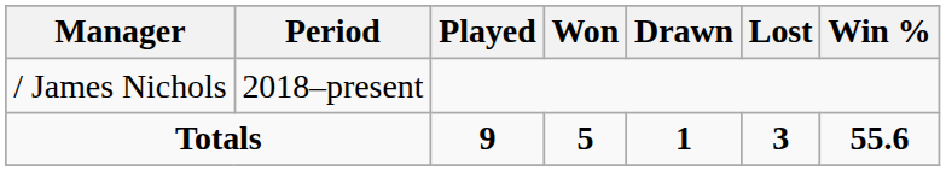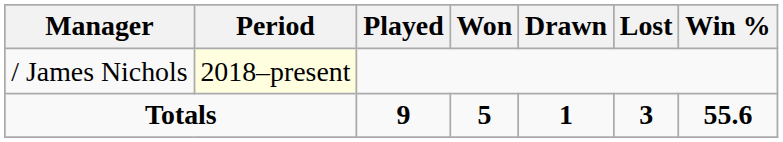/ James Nichols | Period: no background -> lightyellow background
